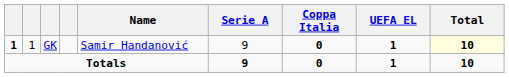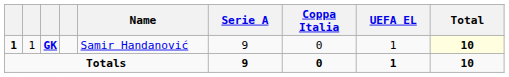row 2 | column 3: normal -> bold
row 2 | Coppa Italia: bold -> normal
row 2 | UEFA EL: bold -> normal
